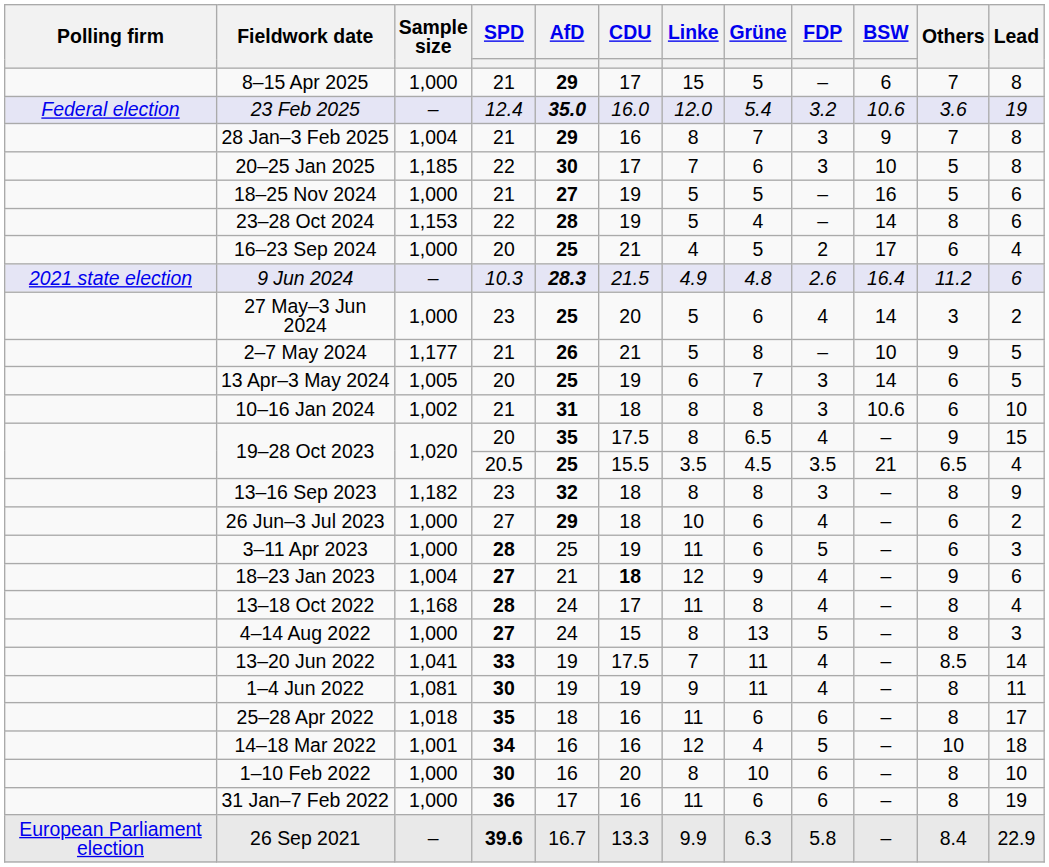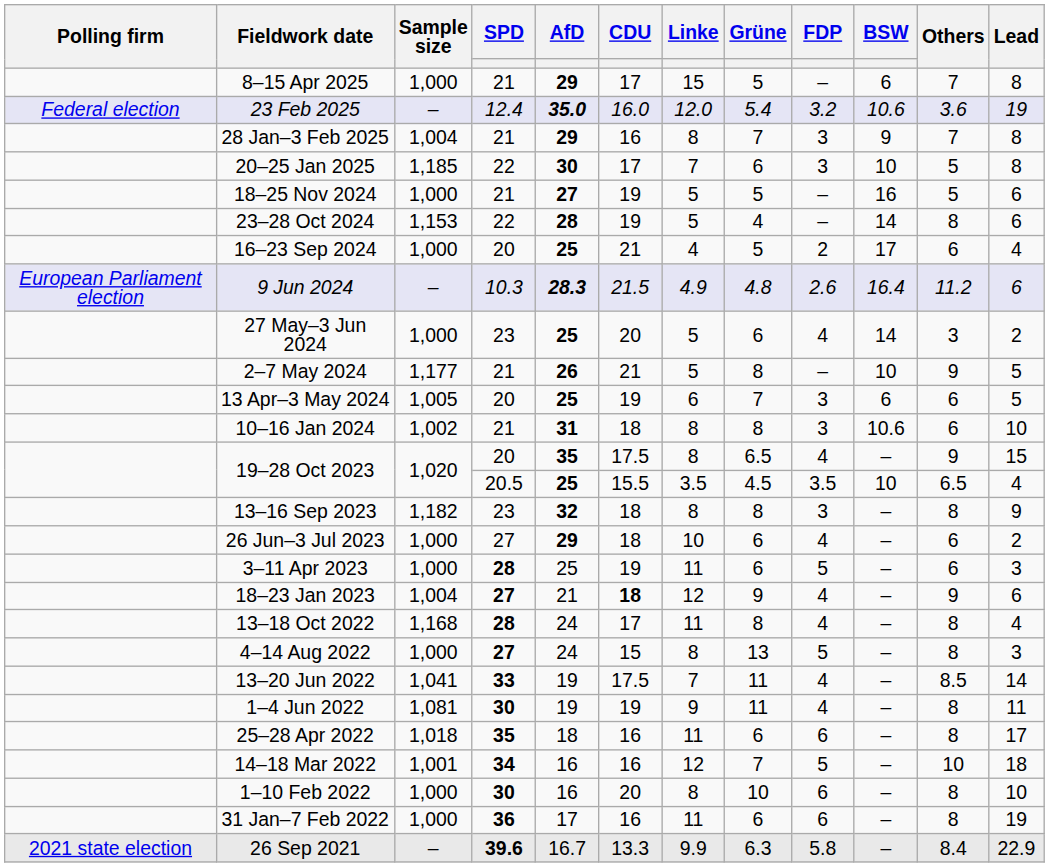9 Jun 2024 | Polling firm: 2021 state election -> European Parliament election
13 Apr–3 May 2024 | BSW: 14 -> 6
19–28 Oct 2023 / 20.5 | BSW: 21 -> 10
14–18 Mar 2022 | Grüne: 4 -> 7
26 Sep 2021 | Polling firm: European Parliament election -> 2021 state election
